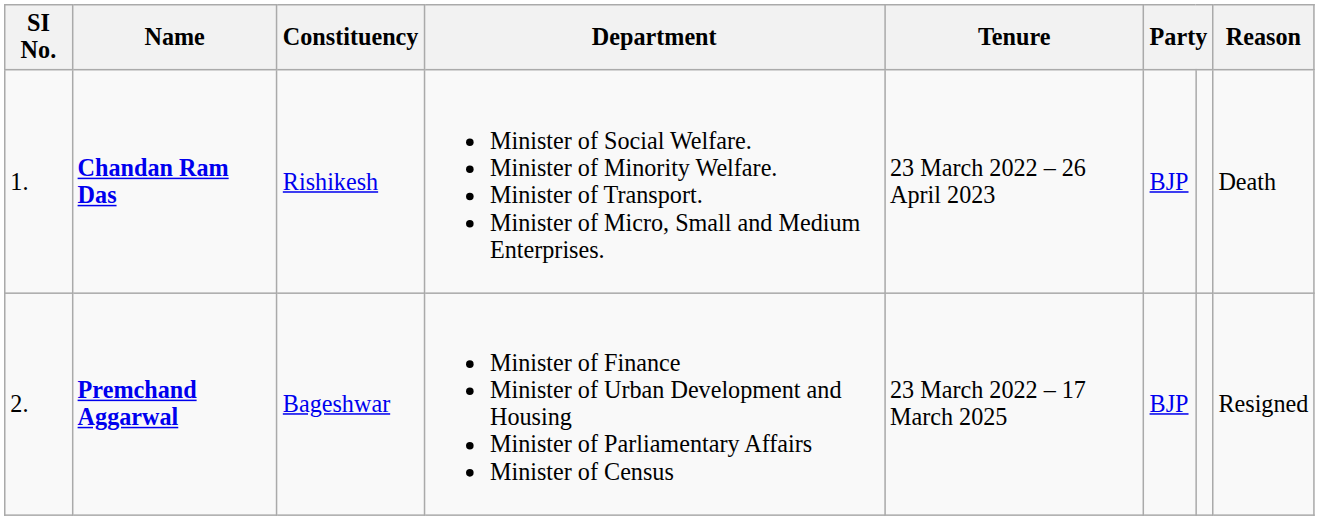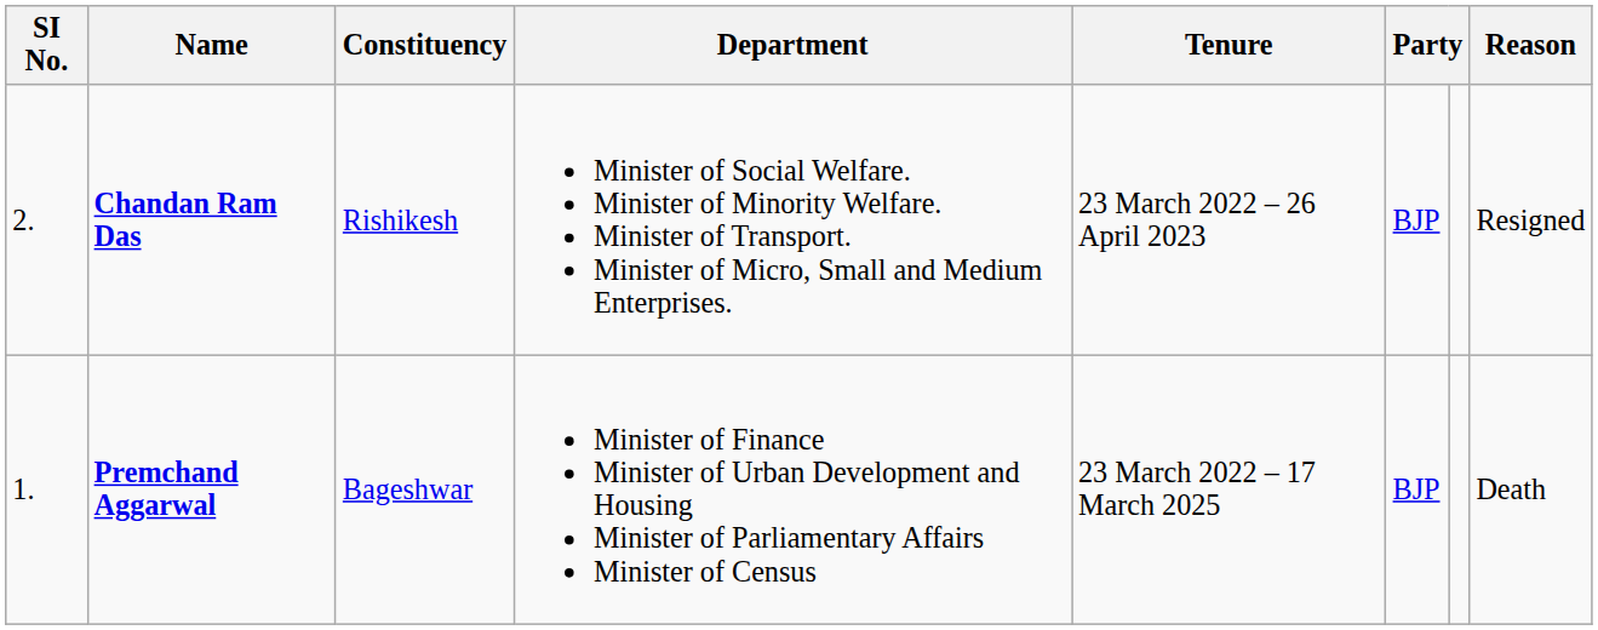Chandan Ram Das | SI No.: 1. -> 2.
Chandan Ram Das | Reason: Death -> Resigned
Premchand Aggarwal | SI No.: 2. -> 1.
Premchand Aggarwal | Reason: Resigned -> Death
